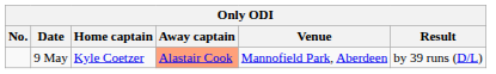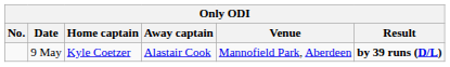9 May | Away captain: lightsalmon background -> no background
9 May | Result: normal -> bold
